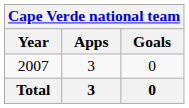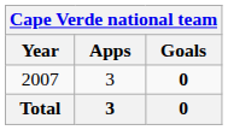2007 | Goals: normal -> bold
